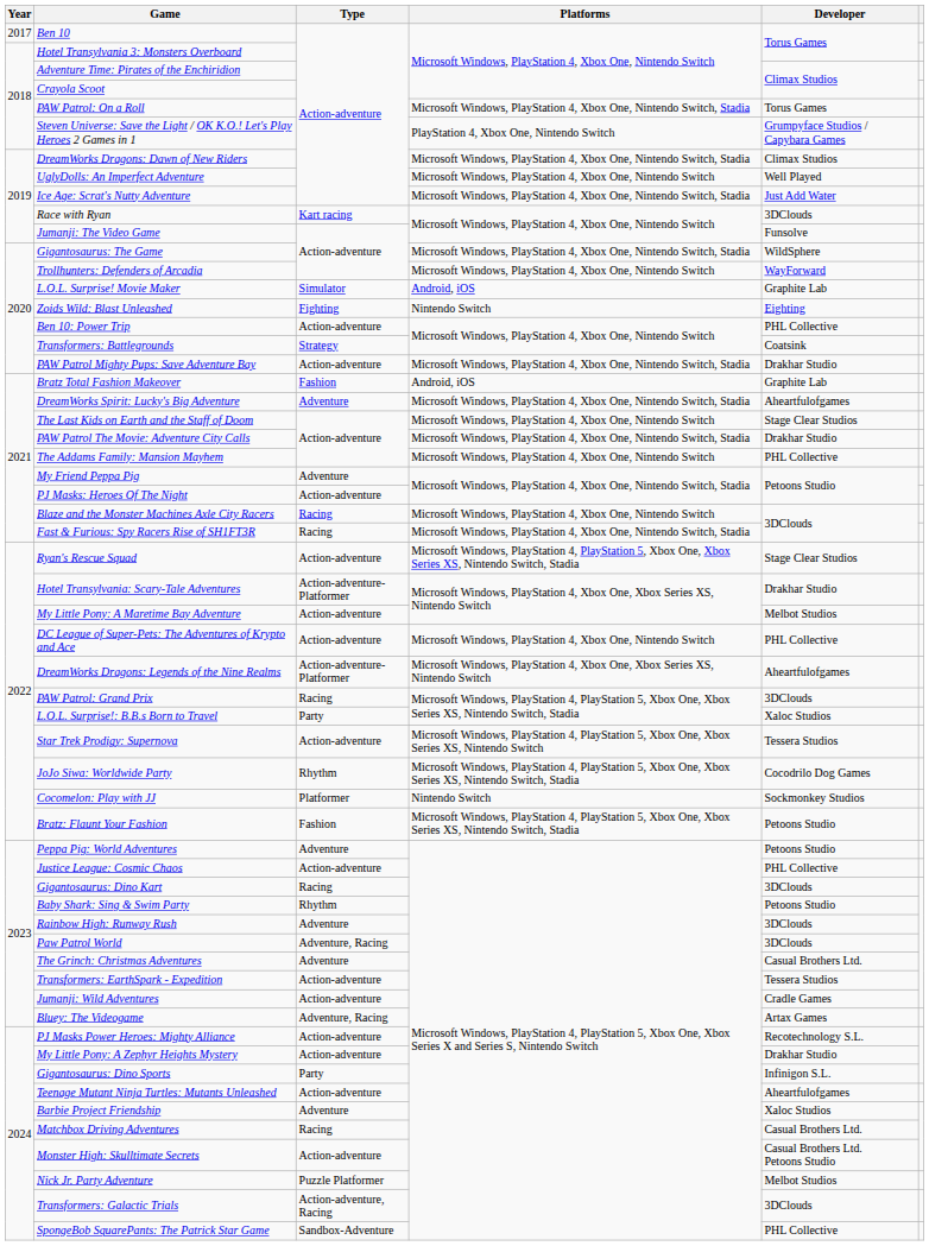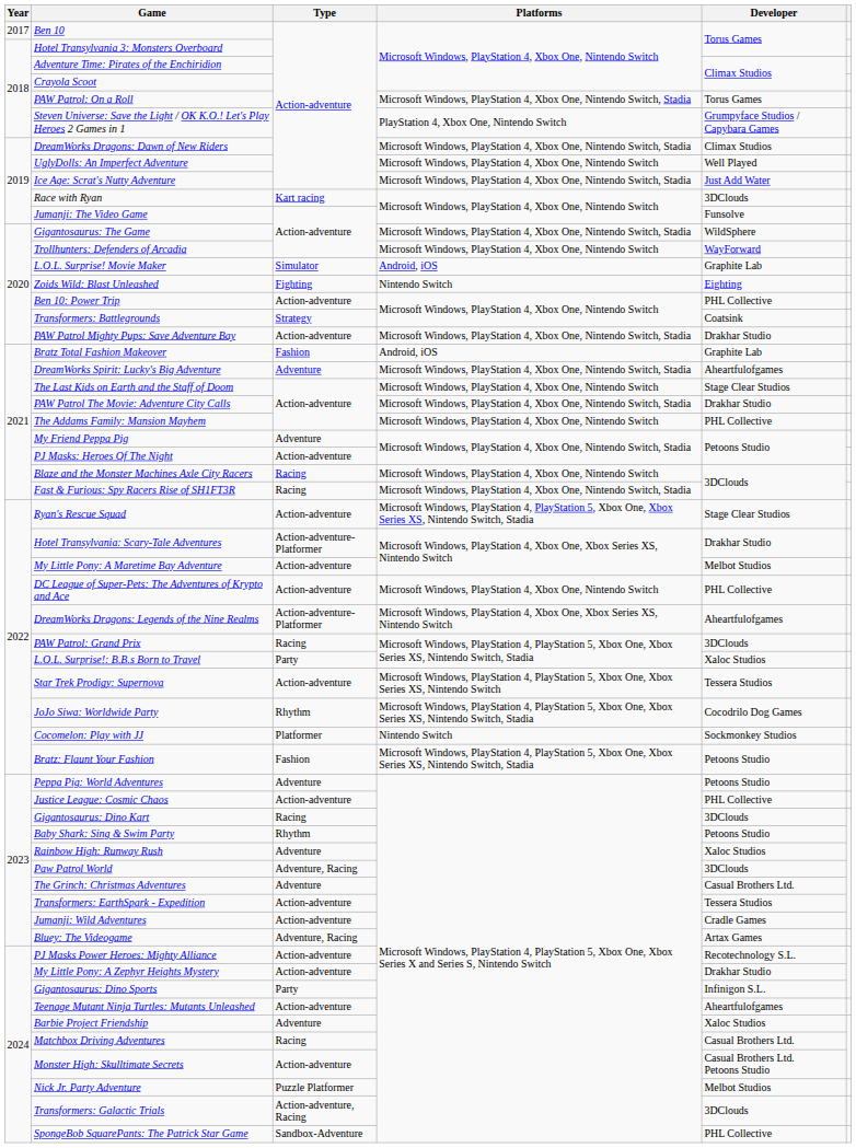Rainbow High: Runway Rush | Developer: 3DClouds -> Xaloc Studios
